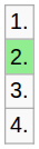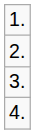row 2 | column 1: lightgreen background -> no background
